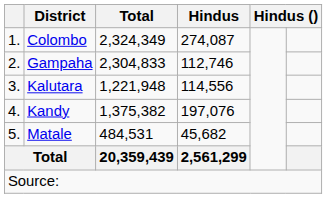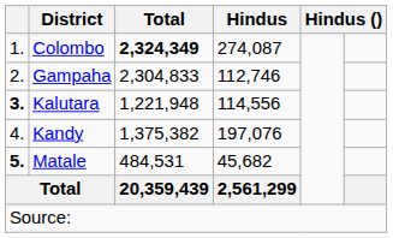Colombo | Total: normal -> bold
Kalutara | column 1: normal -> bold
Matale | column 1: normal -> bold
